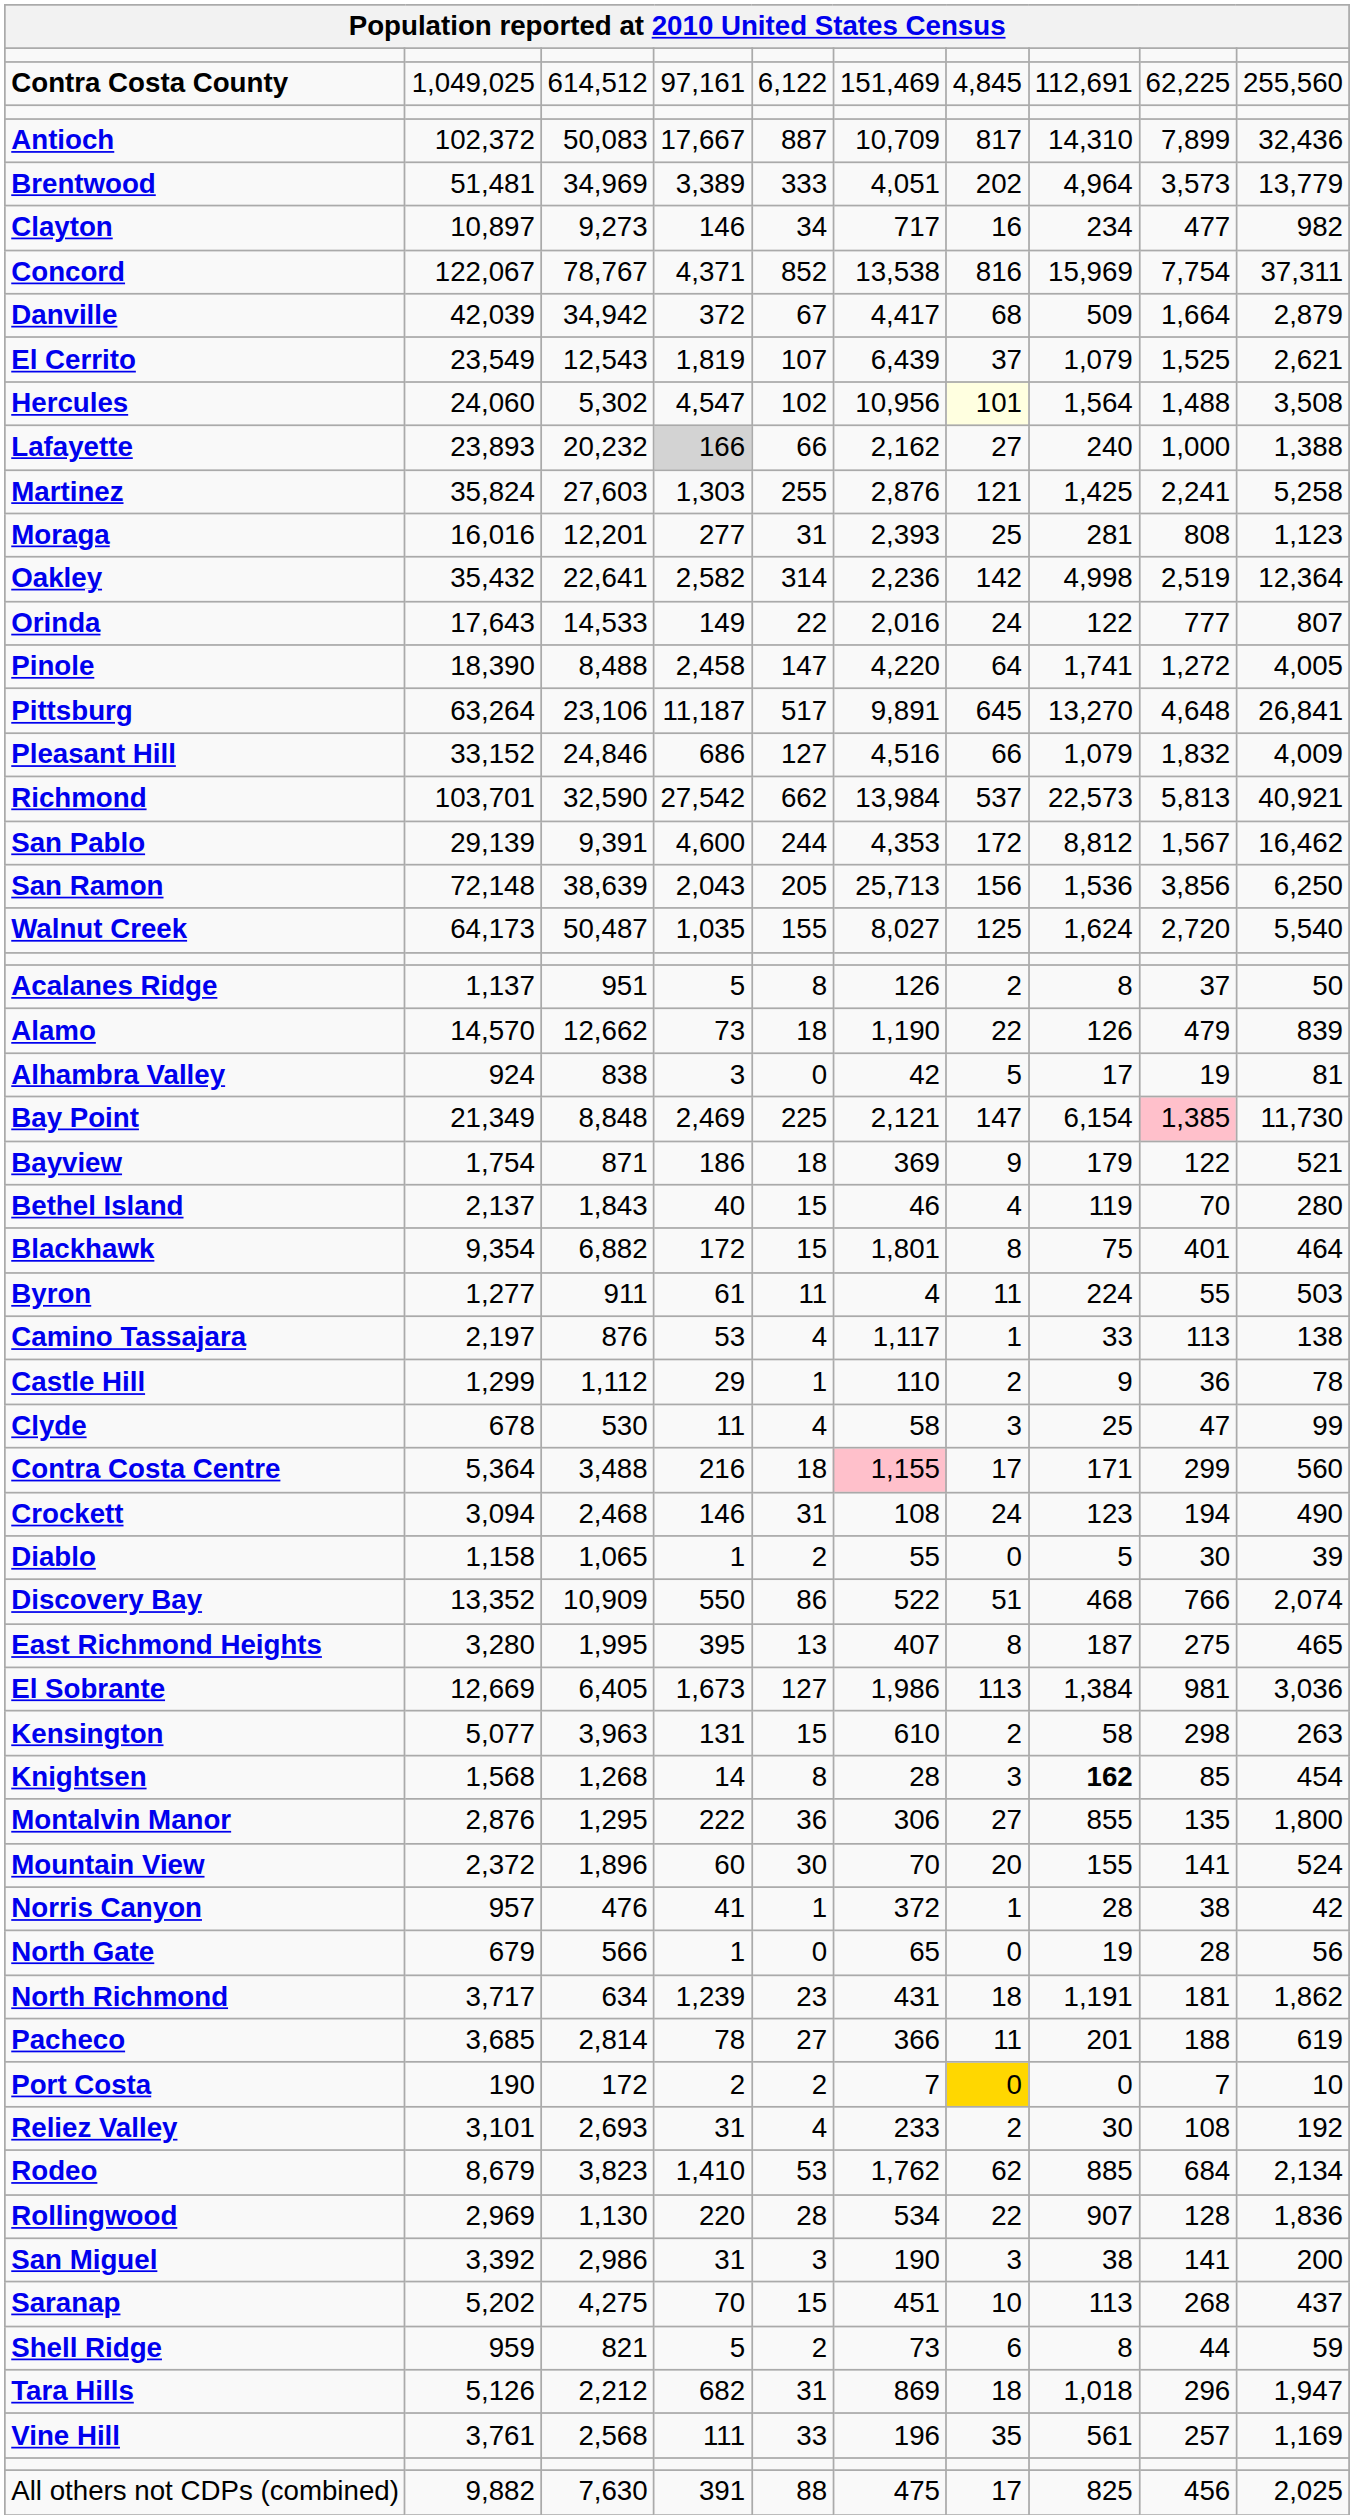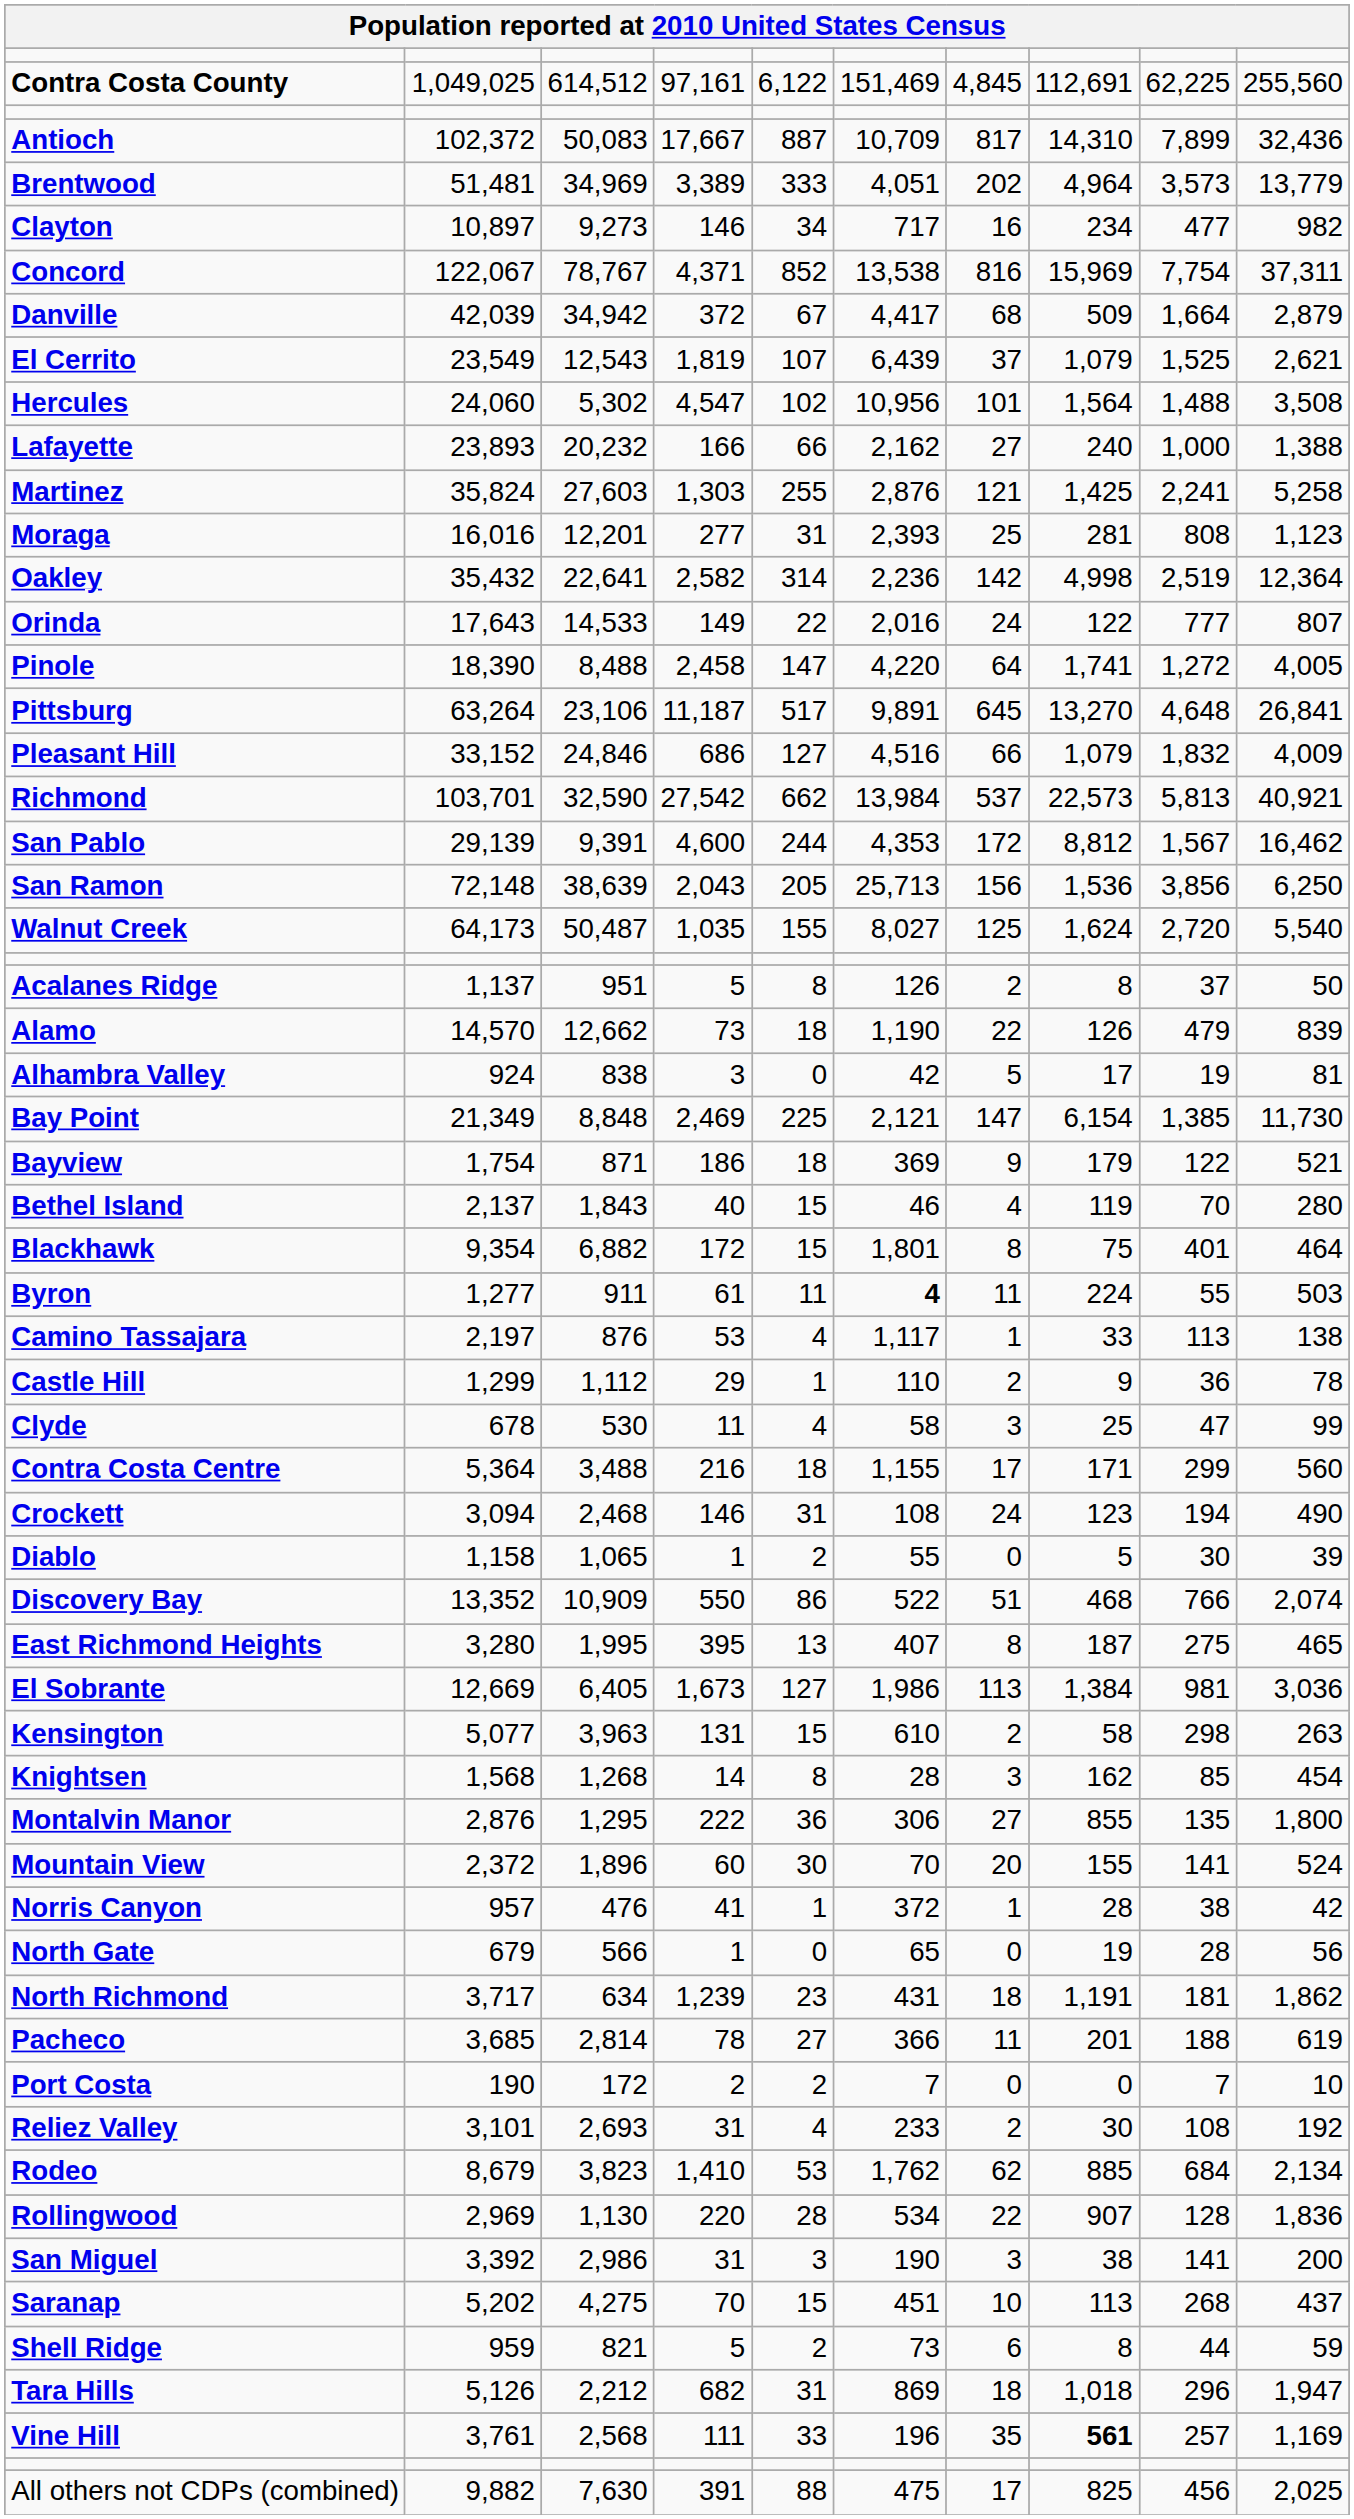Hercules | column 7: lightyellow background -> no background
Lafayette | column 4: lightgrey background -> no background
Bay Point | column 9: pink background -> no background
Byron | column 6: normal -> bold
Contra Costa Centre | column 6: pink background -> no background
Knightsen | column 8: bold -> normal
Port Costa | column 7: gold background -> no background
Vine Hill | column 8: normal -> bold
